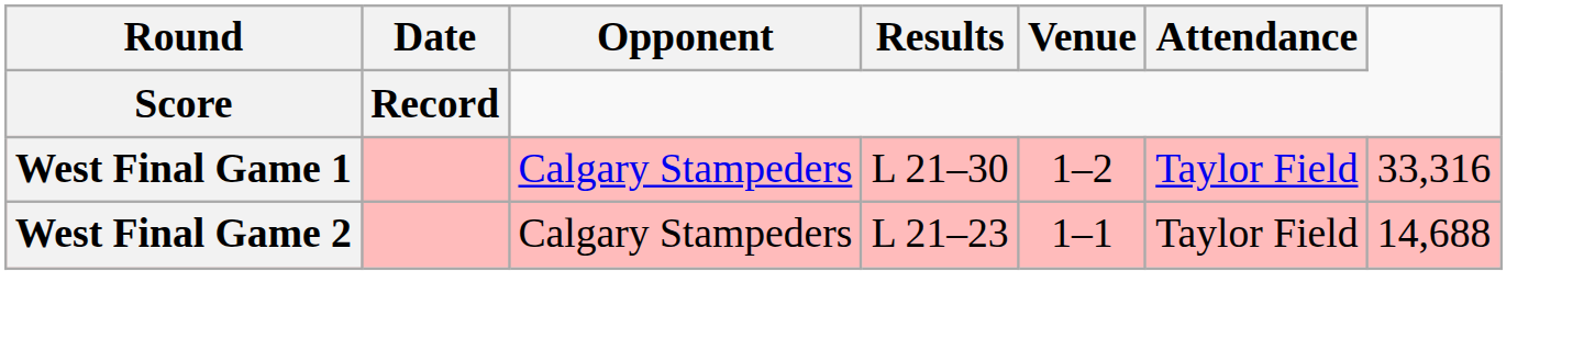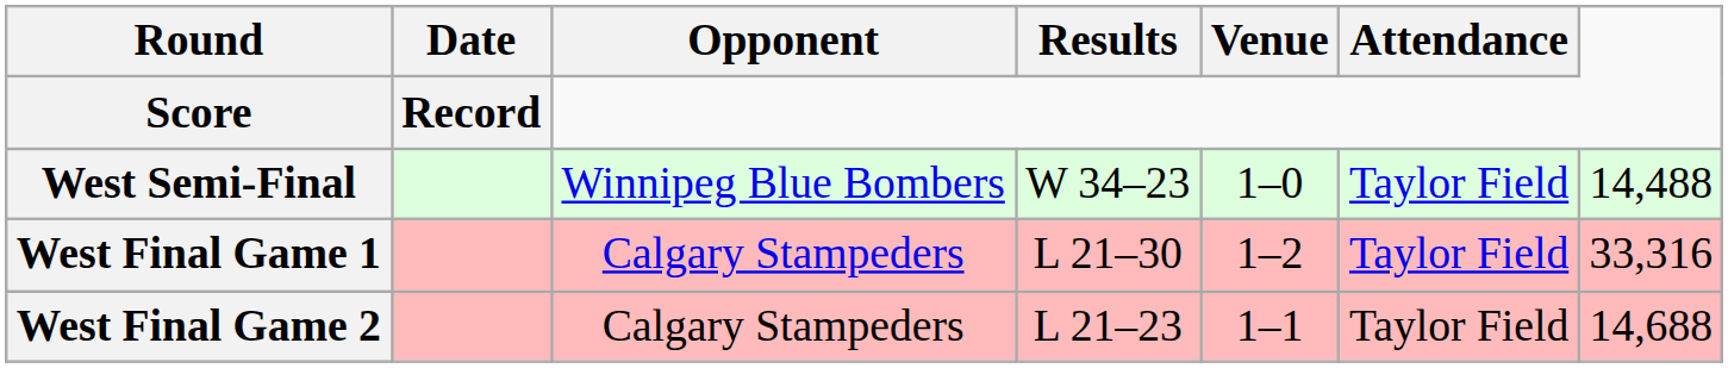+ row: West Semi-Final | Winnipeg Blue Bombers | W 34–23 | 1–0 | Taylor Field | 14,488
